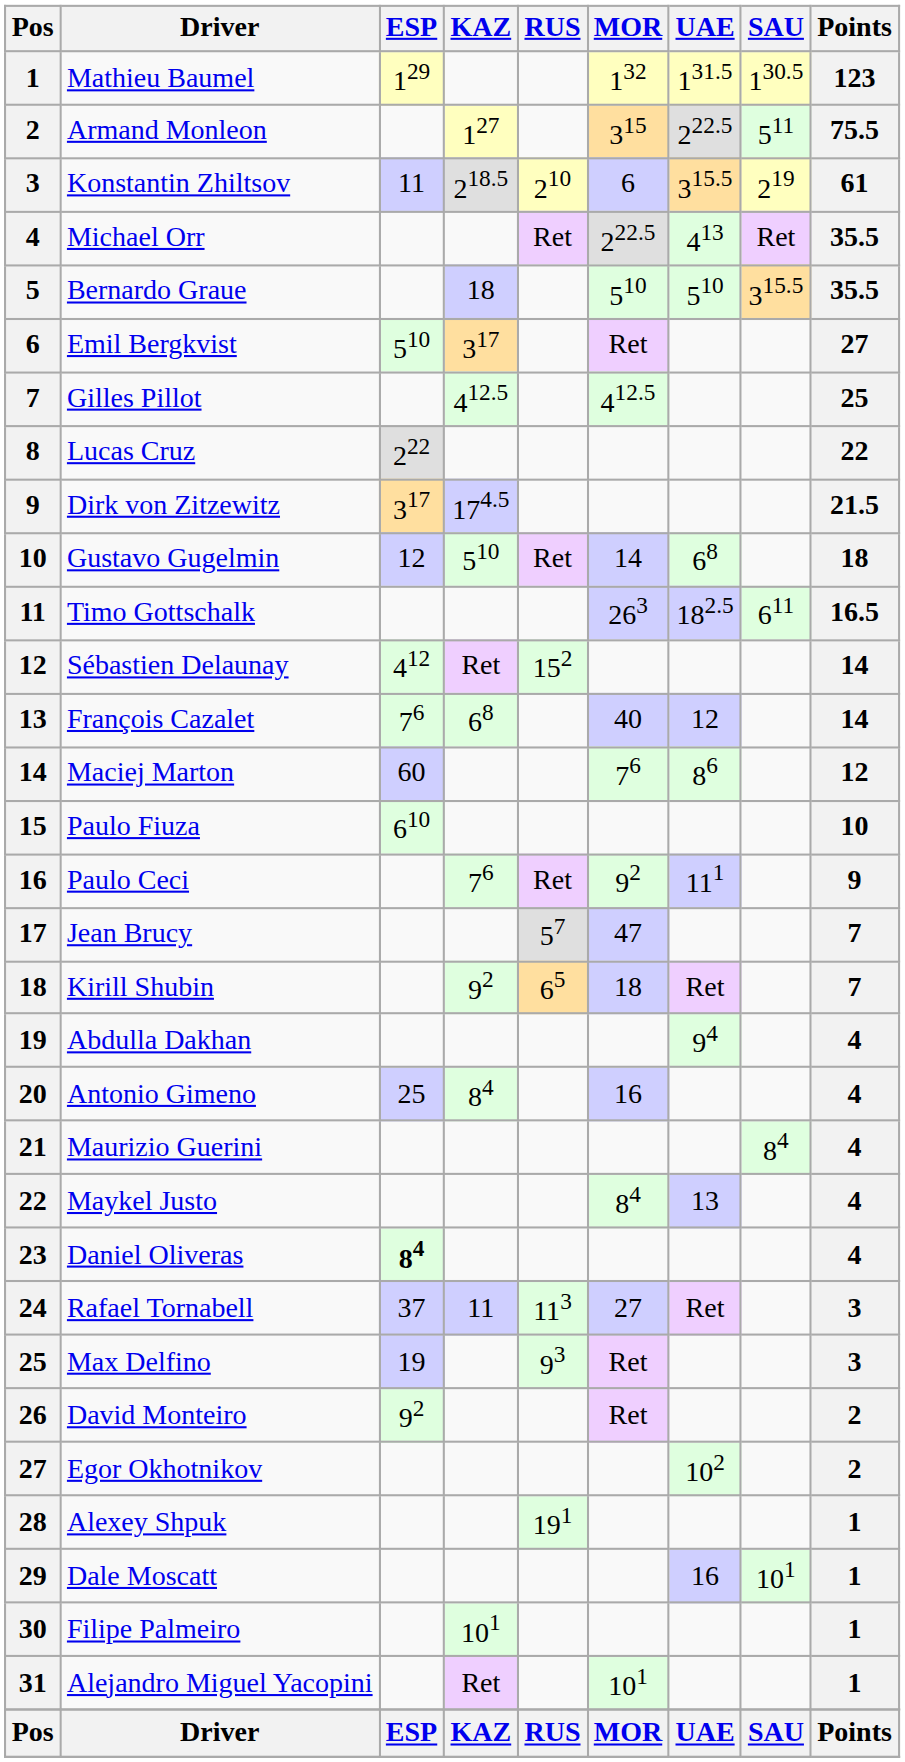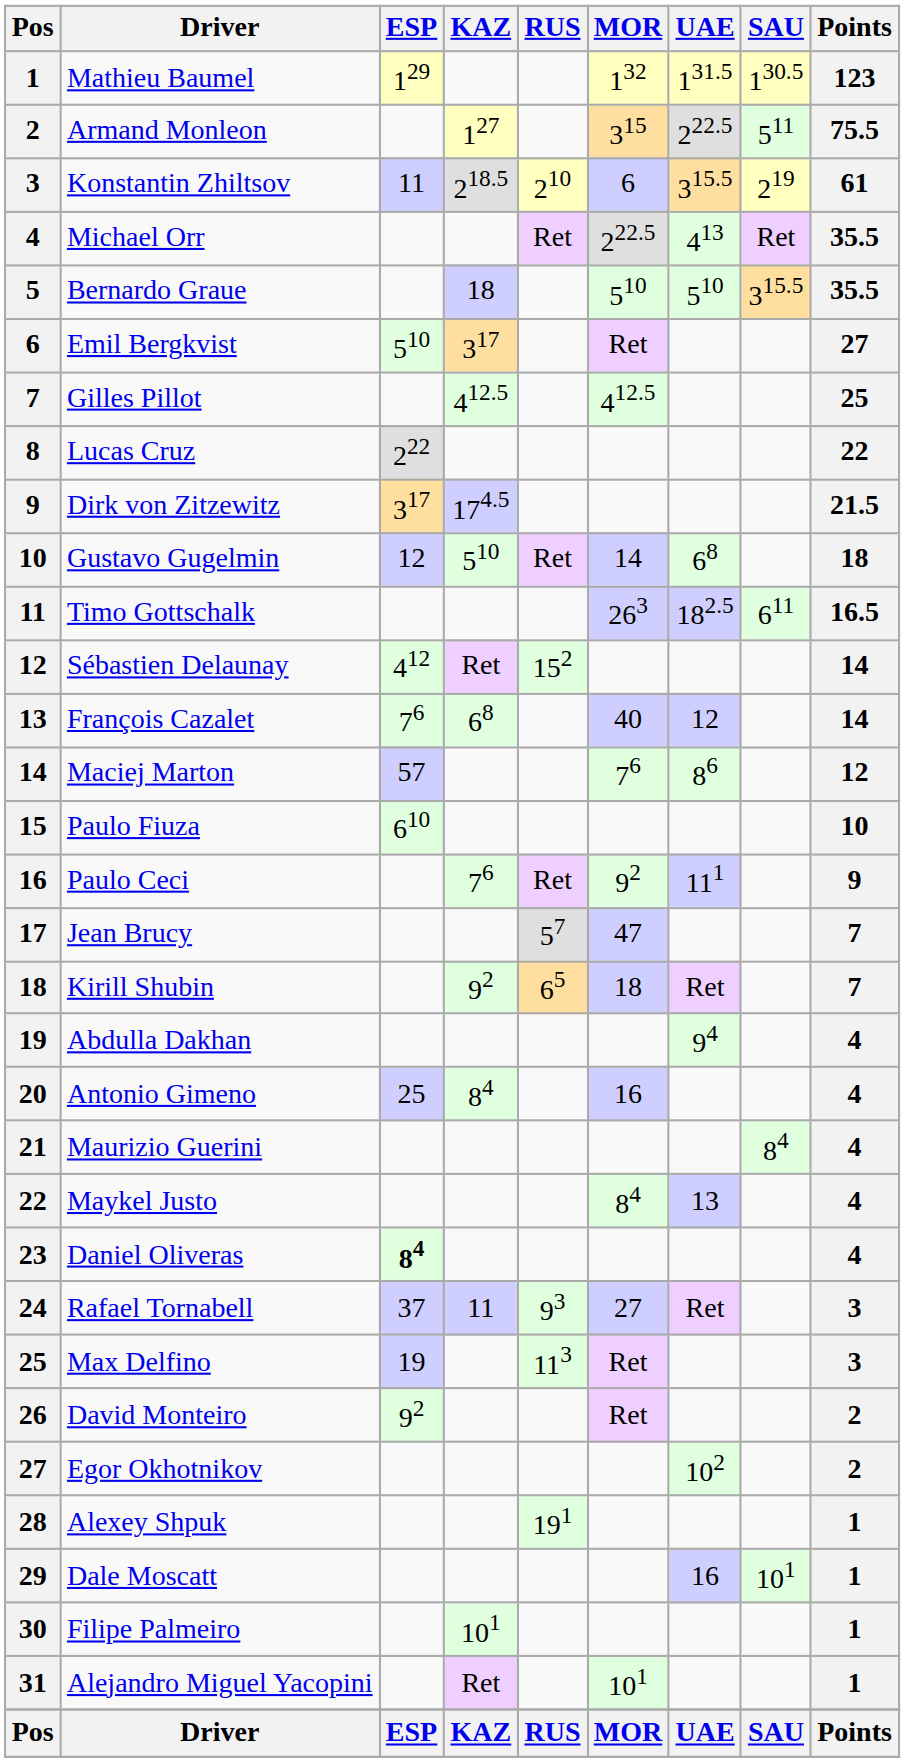Maciej Marton | ESP: 60 -> 57
Rafael Tornabell | RUS: 113 -> 93
Max Delfino | RUS: 93 -> 113
